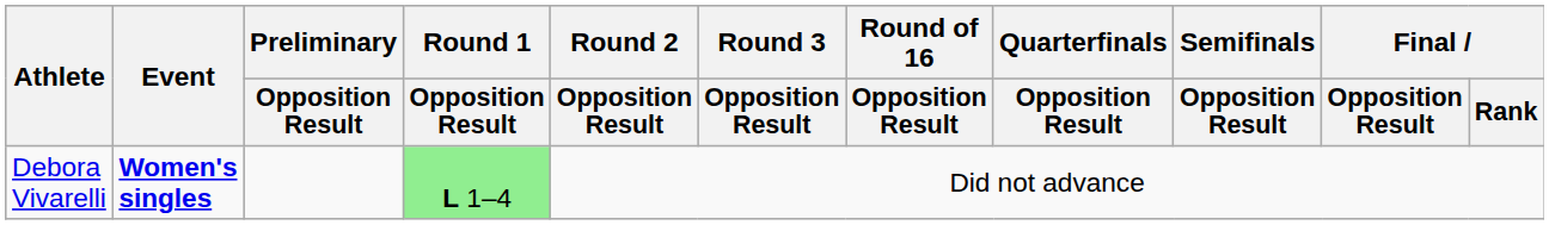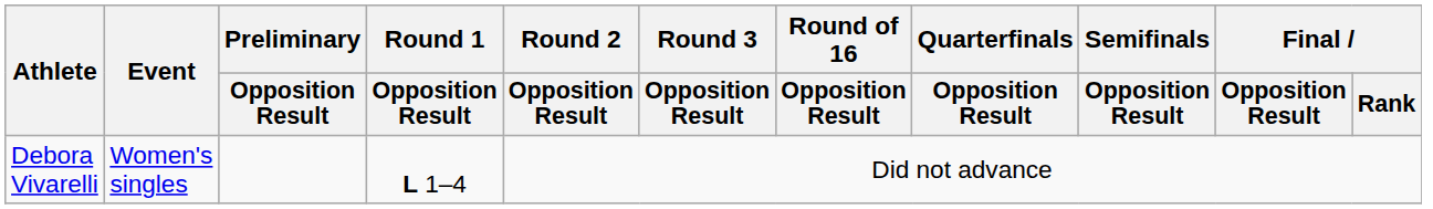Debora Vivarelli | Event: bold -> normal
Debora Vivarelli | Round 1 / Opposition Result: lightgreen background -> no background
